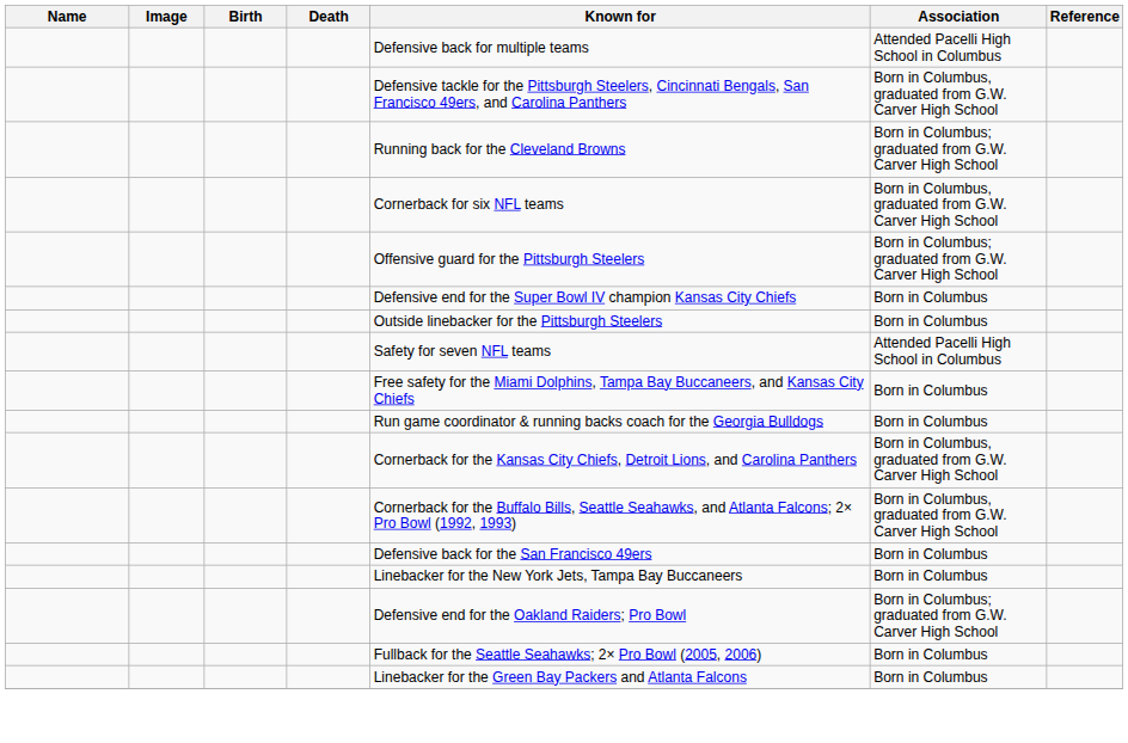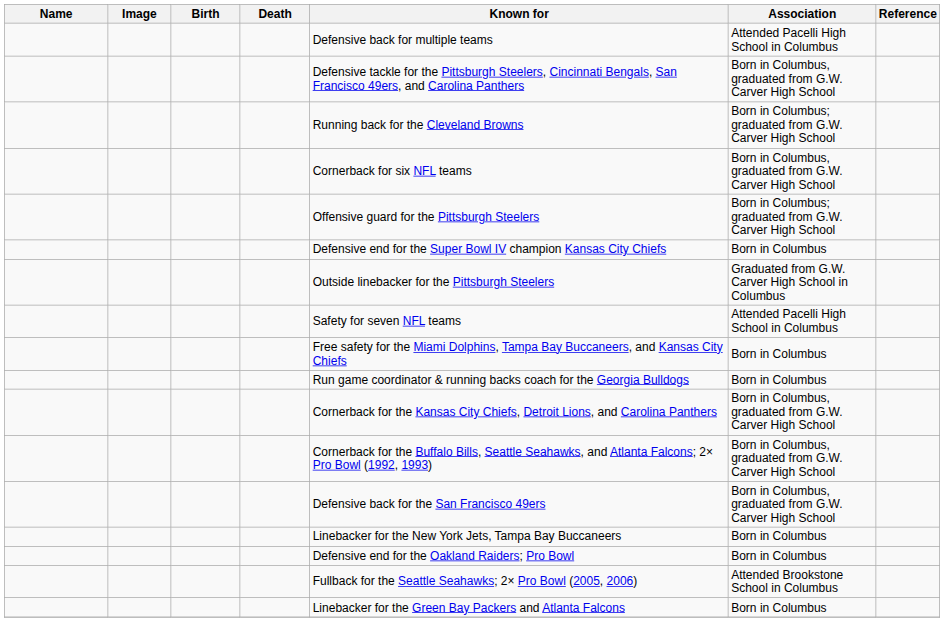row 8 | Association: Born in Columbus -> Graduated from G.W. Carver High School in Columbus
row 14 | Association: Born in Columbus -> Born in Columbus, graduated from G.W. Carver High School
row 16 | Association: Born in Columbus; graduated from G.W. Carver High School -> Born in Columbus
row 17 | Association: Born in Columbus -> Attended Brookstone School in Columbus
